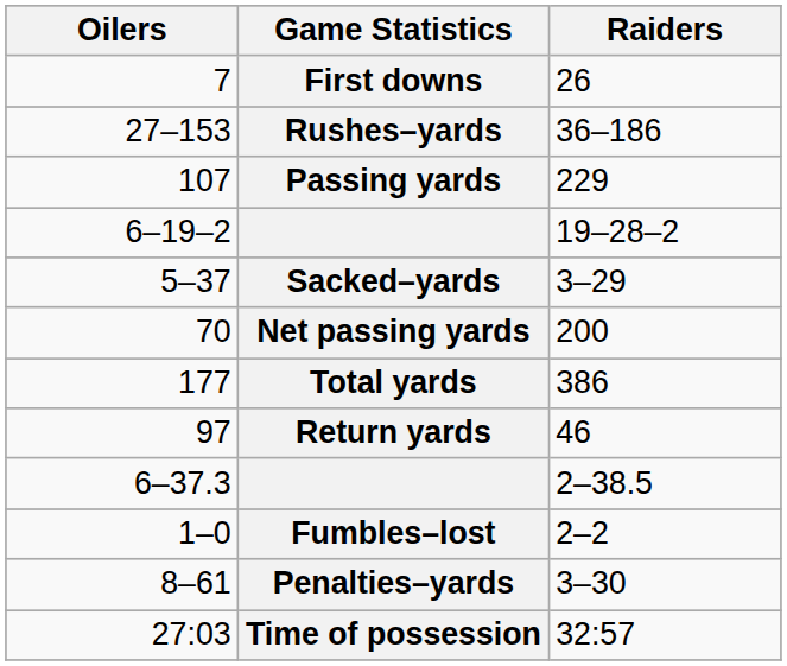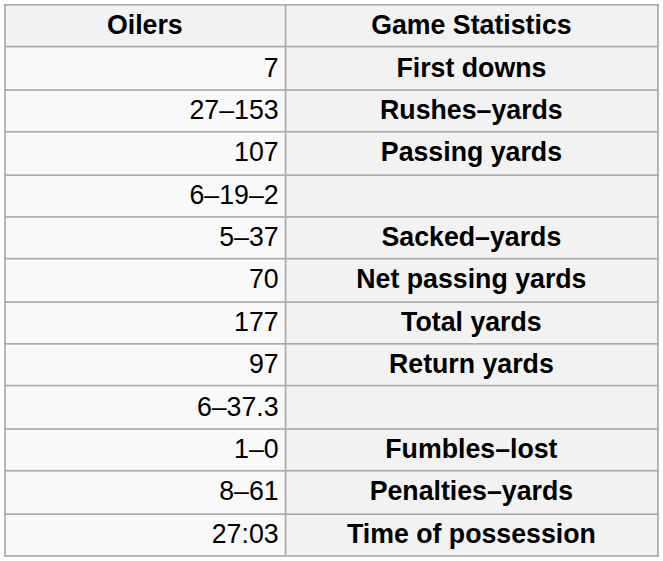- column: Raiders | 26 | 36–186 | 229 | 19–28–2 | 3–29 | 200 | 386 | 46 | 2–38.5 | 2–2 | 3–30 | 32:57
